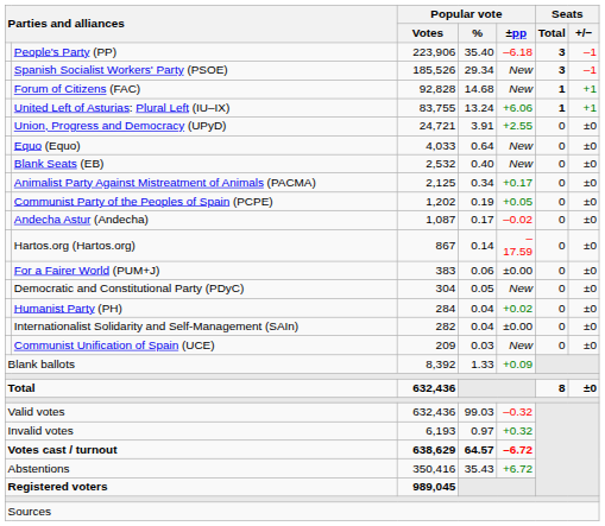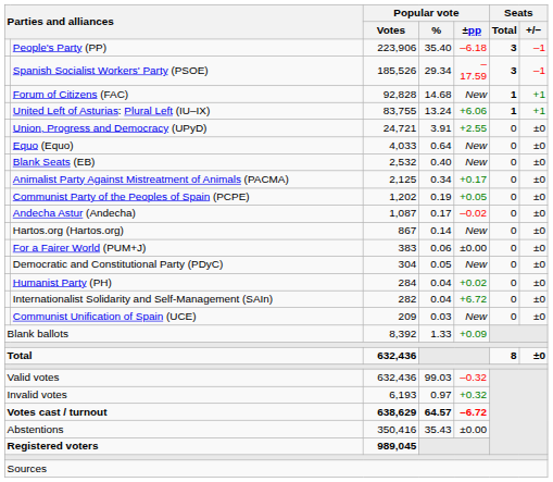Spanish Socialist Workers' Party (PSOE) | Popular vote / ±pp: New -> –17.59
Hartos.org (Hartos.org) | Popular vote / ±pp: –17.59 -> New
Internationalist Solidarity and Self-Management (SAIn) | Popular vote / ±pp: ±0.00 -> +6.72
Abstentions | Popular vote / ±pp: +6.72 -> ±0.00
